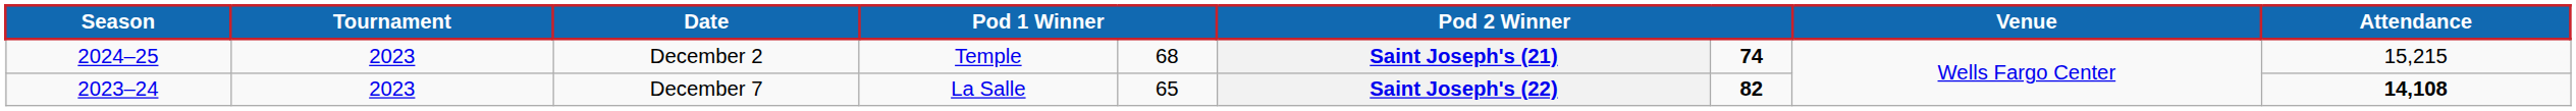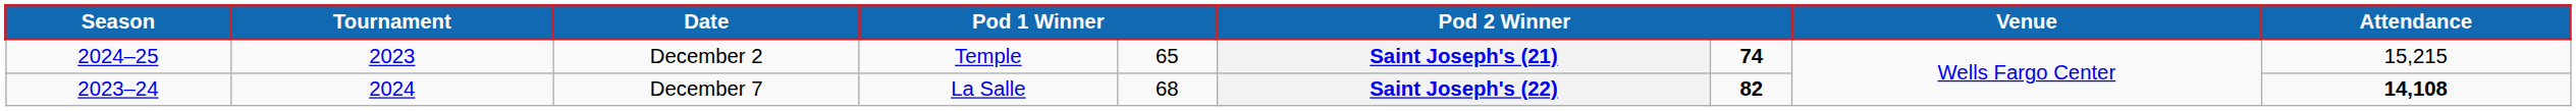December 2 | column 5: 68 -> 65
December 7 | Tournament: 2023 -> 2024
December 7 | column 5: 65 -> 68
